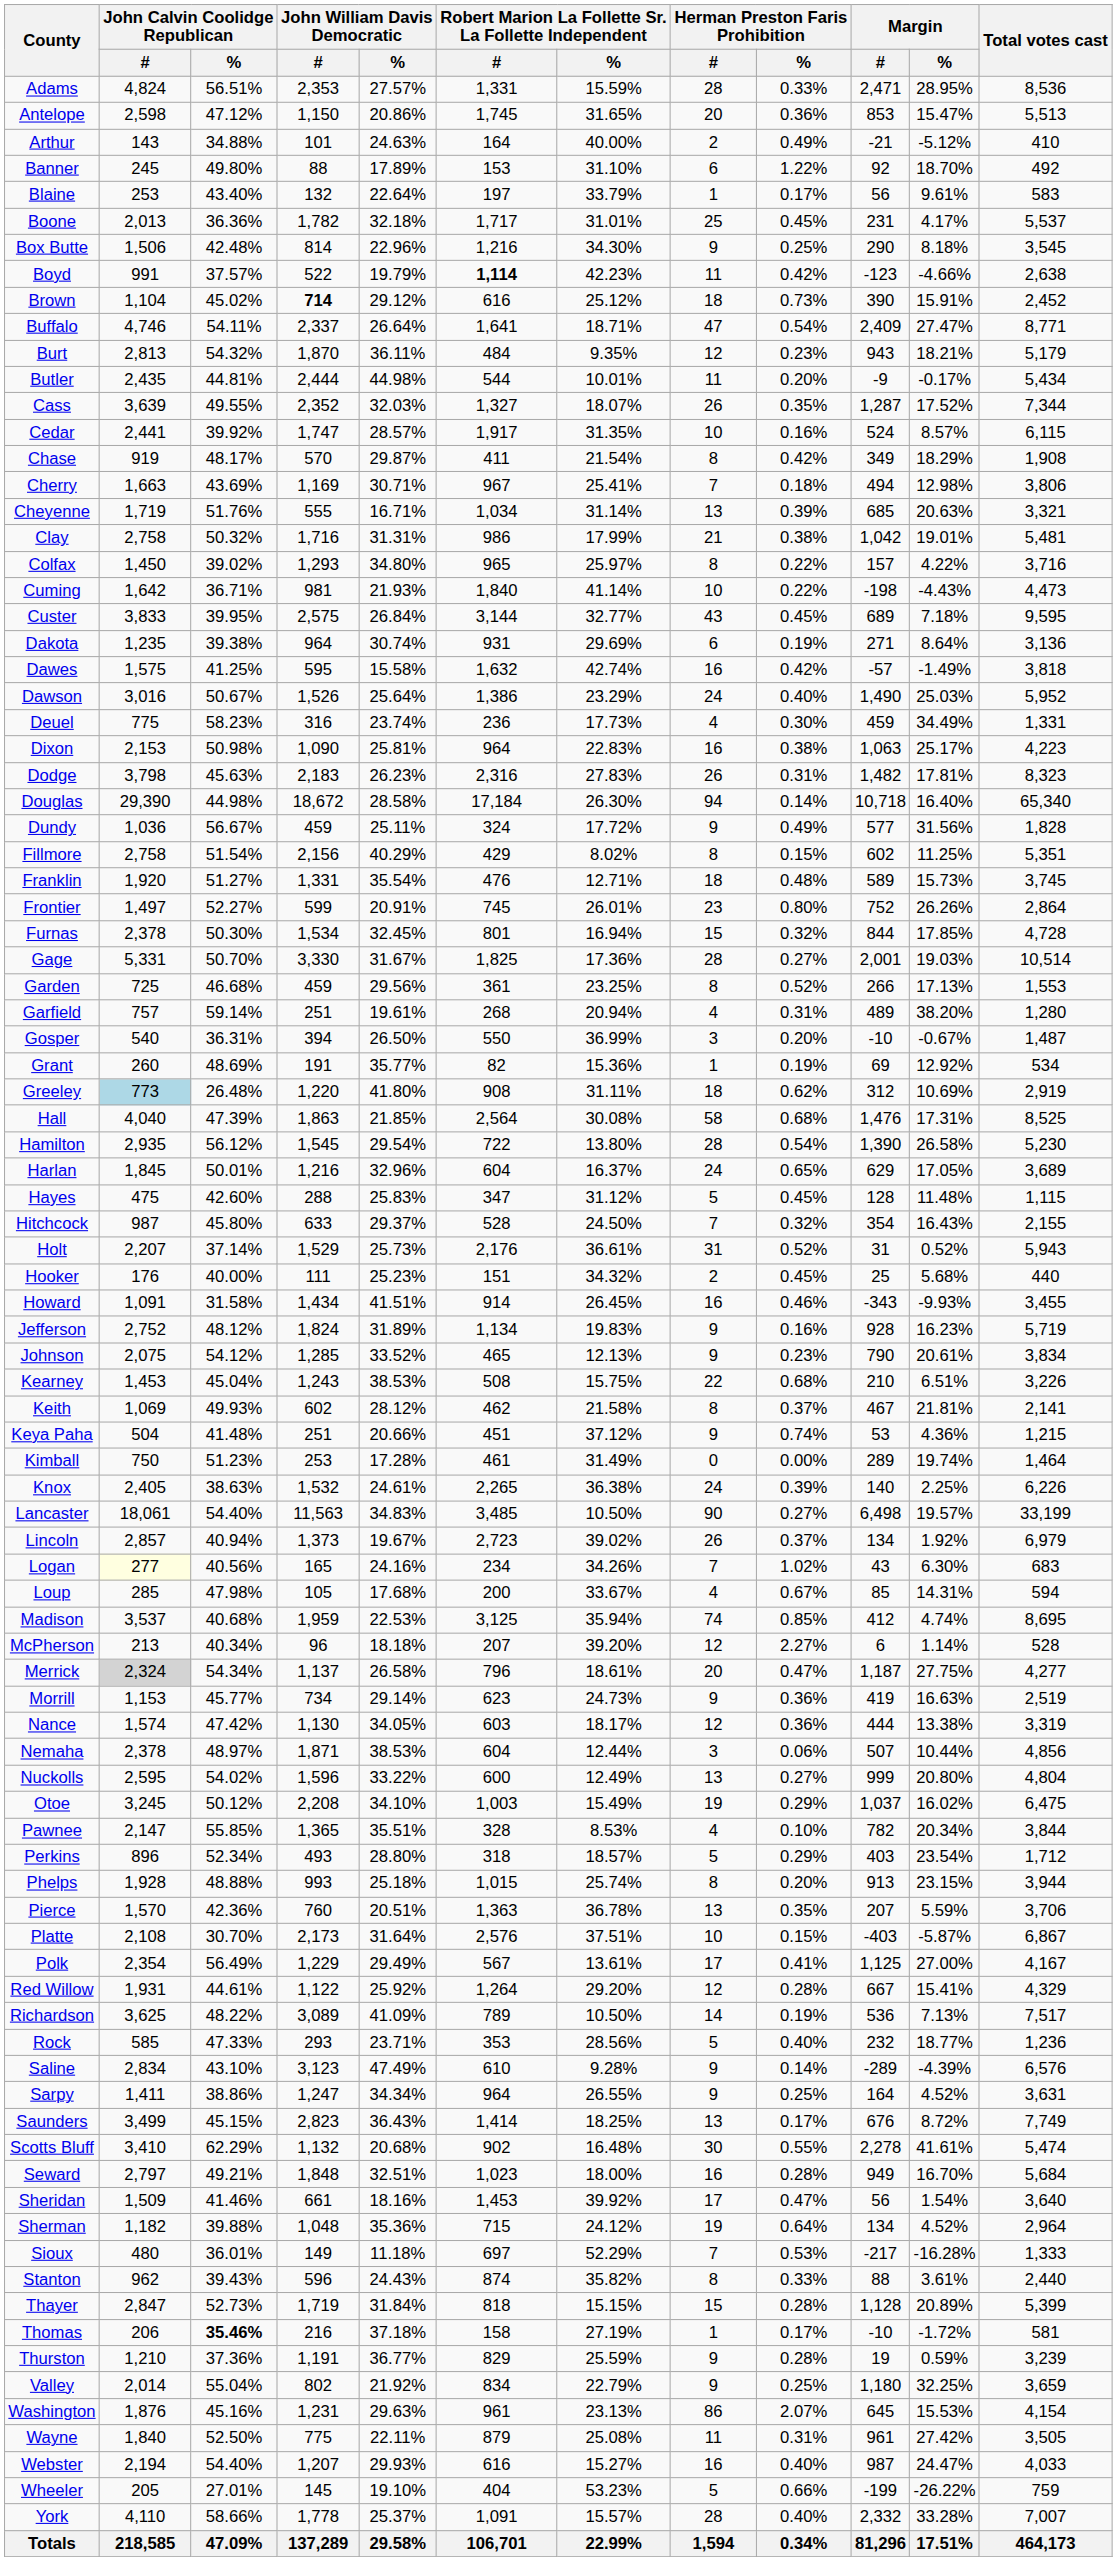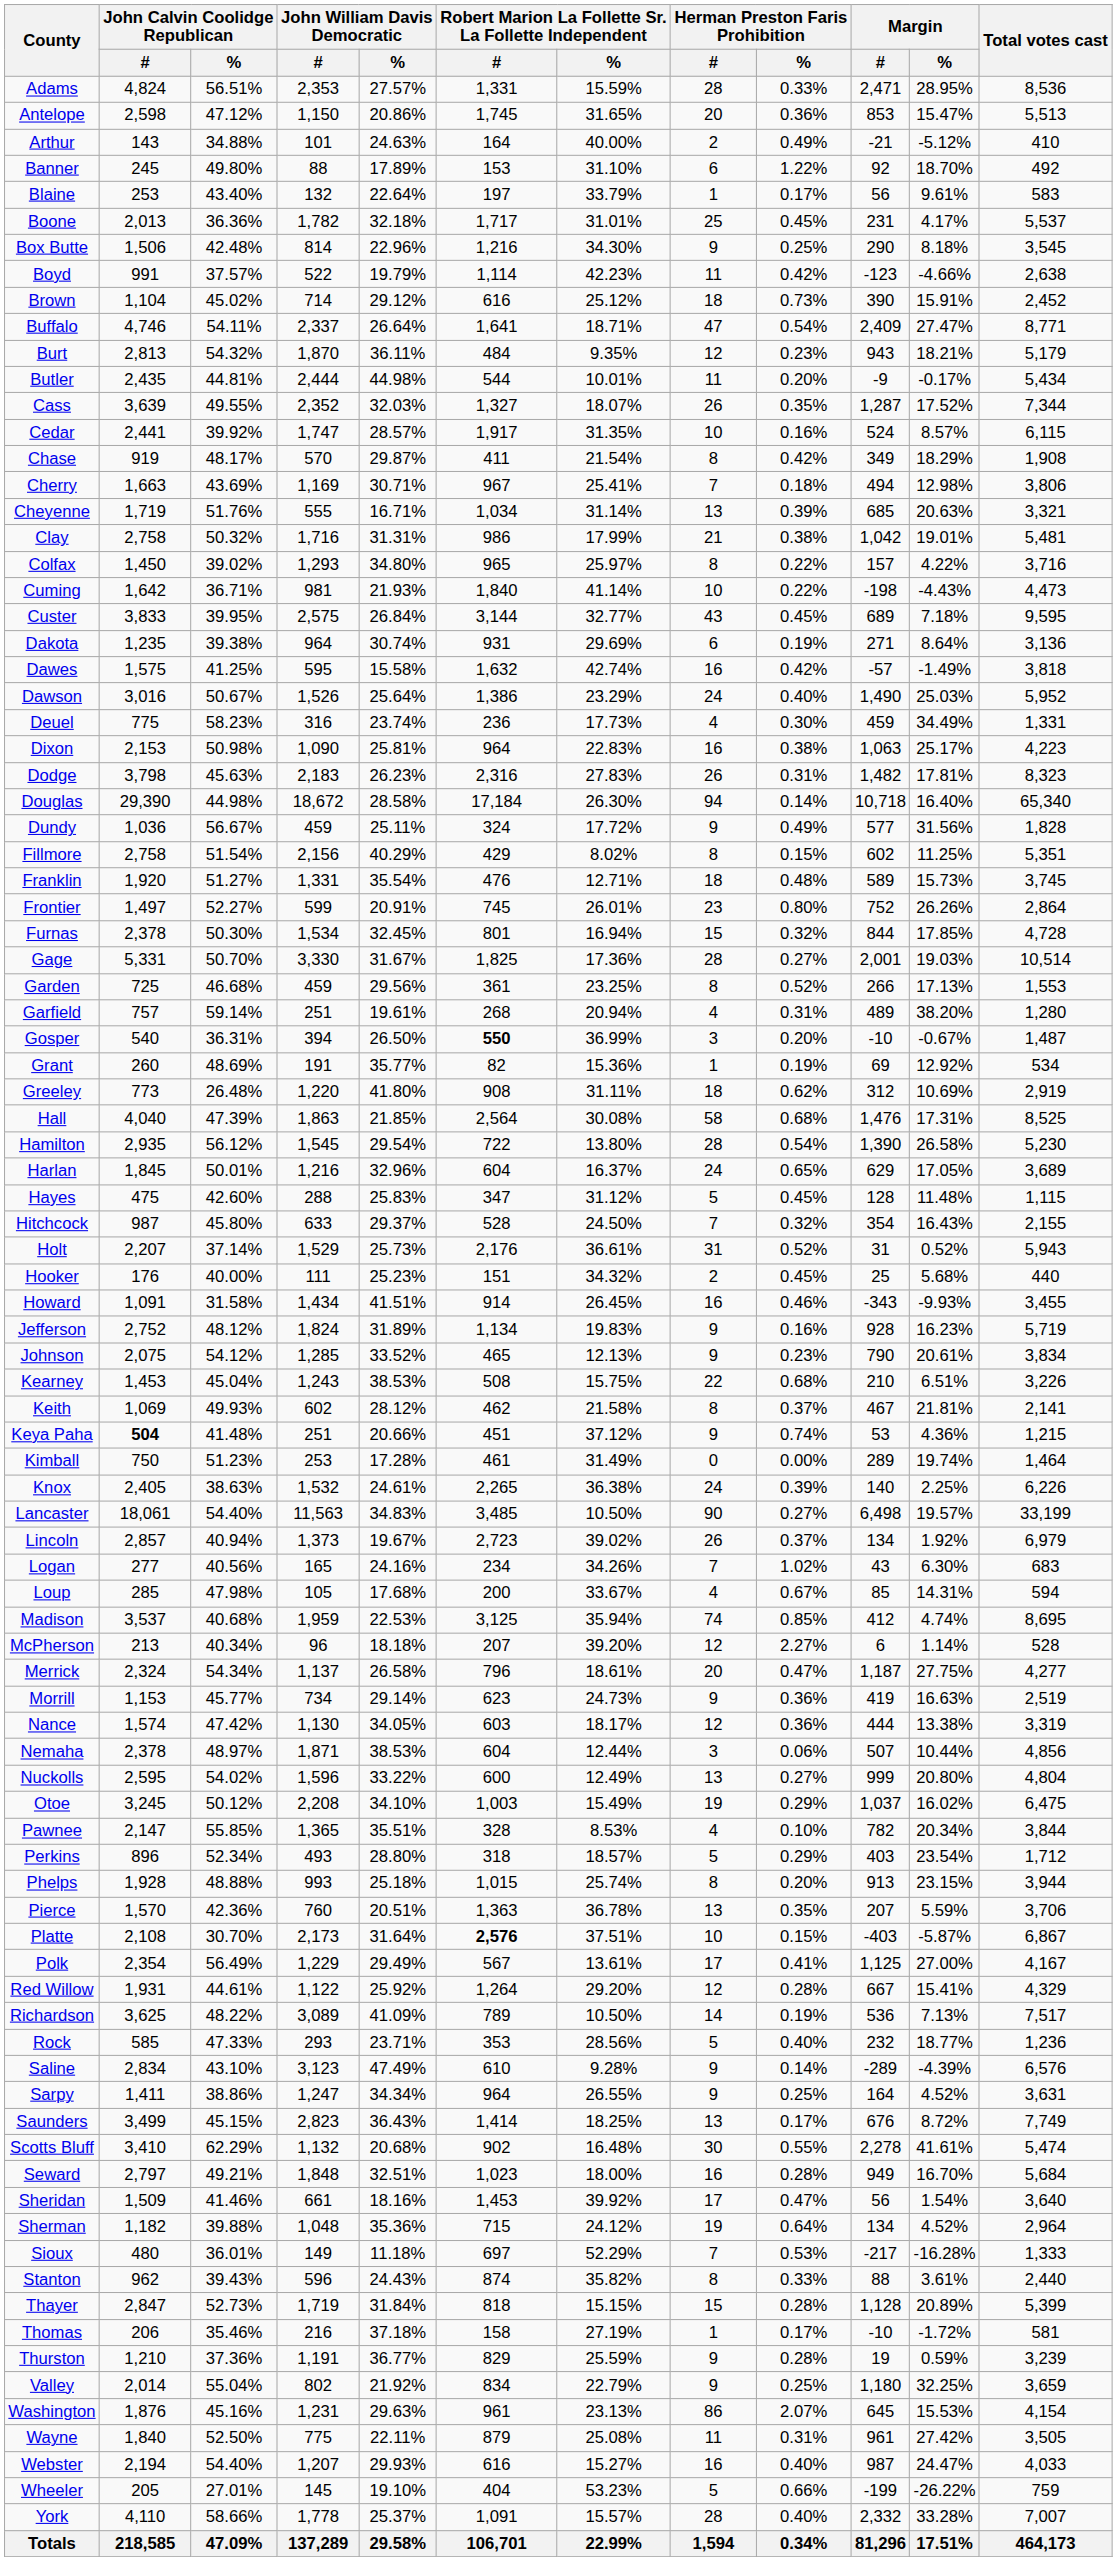Boyd | Robert Marion La Follette Sr. La Follette Independent / #: bold -> normal
Brown | John William Davis Democratic / #: bold -> normal
Gosper | Robert Marion La Follette Sr. La Follette Independent / #: normal -> bold
Greeley | John Calvin Coolidge Republican / #: lightblue background -> no background
Keya Paha | John Calvin Coolidge Republican / #: normal -> bold
Logan | John Calvin Coolidge Republican / #: lightyellow background -> no background
Merrick | John Calvin Coolidge Republican / #: lightgrey background -> no background
Platte | Robert Marion La Follette Sr. La Follette Independent / #: normal -> bold
Thomas | John Calvin Coolidge Republican / %: bold -> normal
